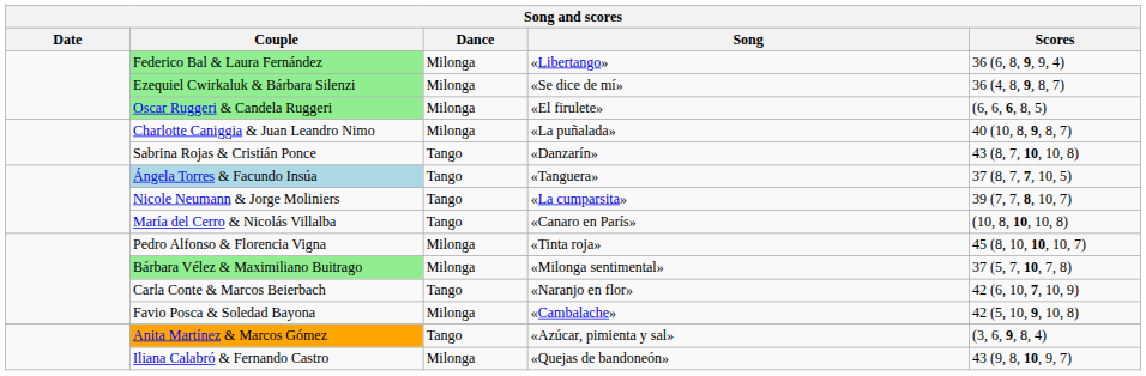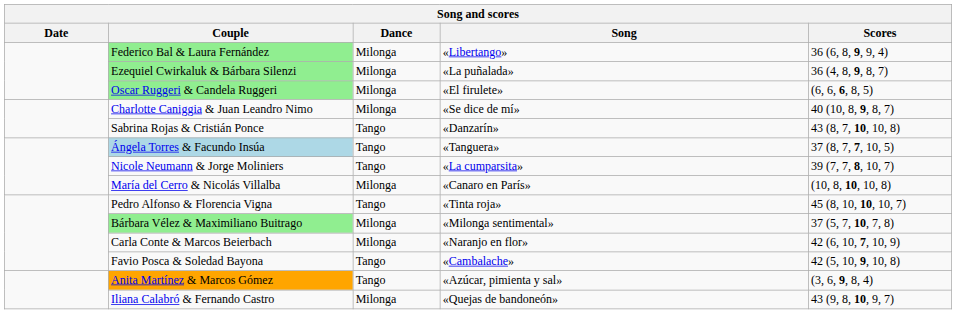Ezequiel Cwirkaluk & Bárbara Silenzi | Song: «Se dice de mí» -> «La puñalada»
Charlotte Caniggia & Juan Leandro Nimo | Song: «La puñalada» -> «Se dice de mí»
María del Cerro & Nicolás Villalba | Dance: Tango -> Milonga
Pedro Alfonso & Florencia Vigna | Dance: Milonga -> Tango
Carla Conte & Marcos Beierbach | Dance: Tango -> Milonga
Favio Posca & Soledad Bayona | Dance: Milonga -> Tango
